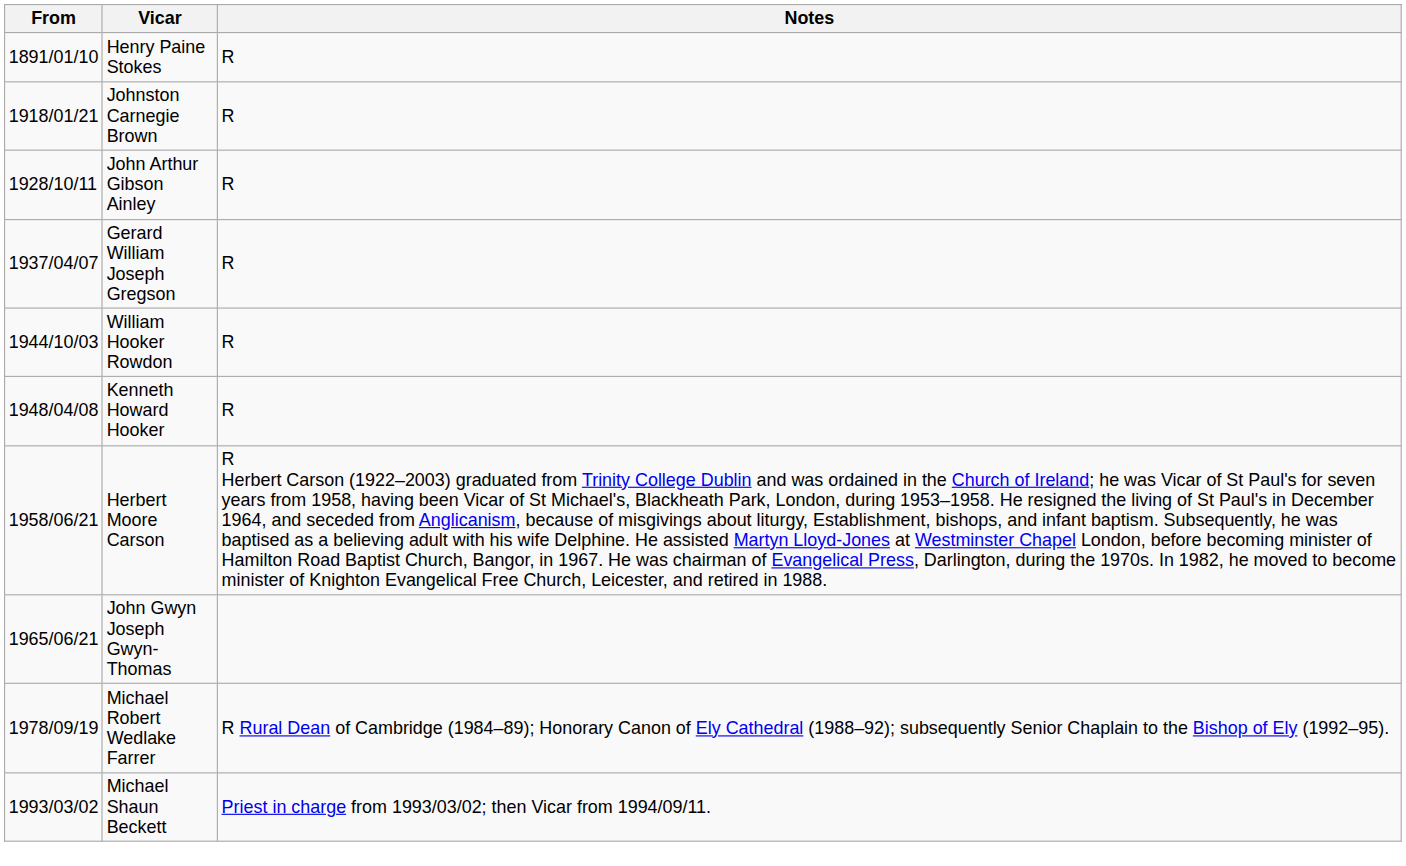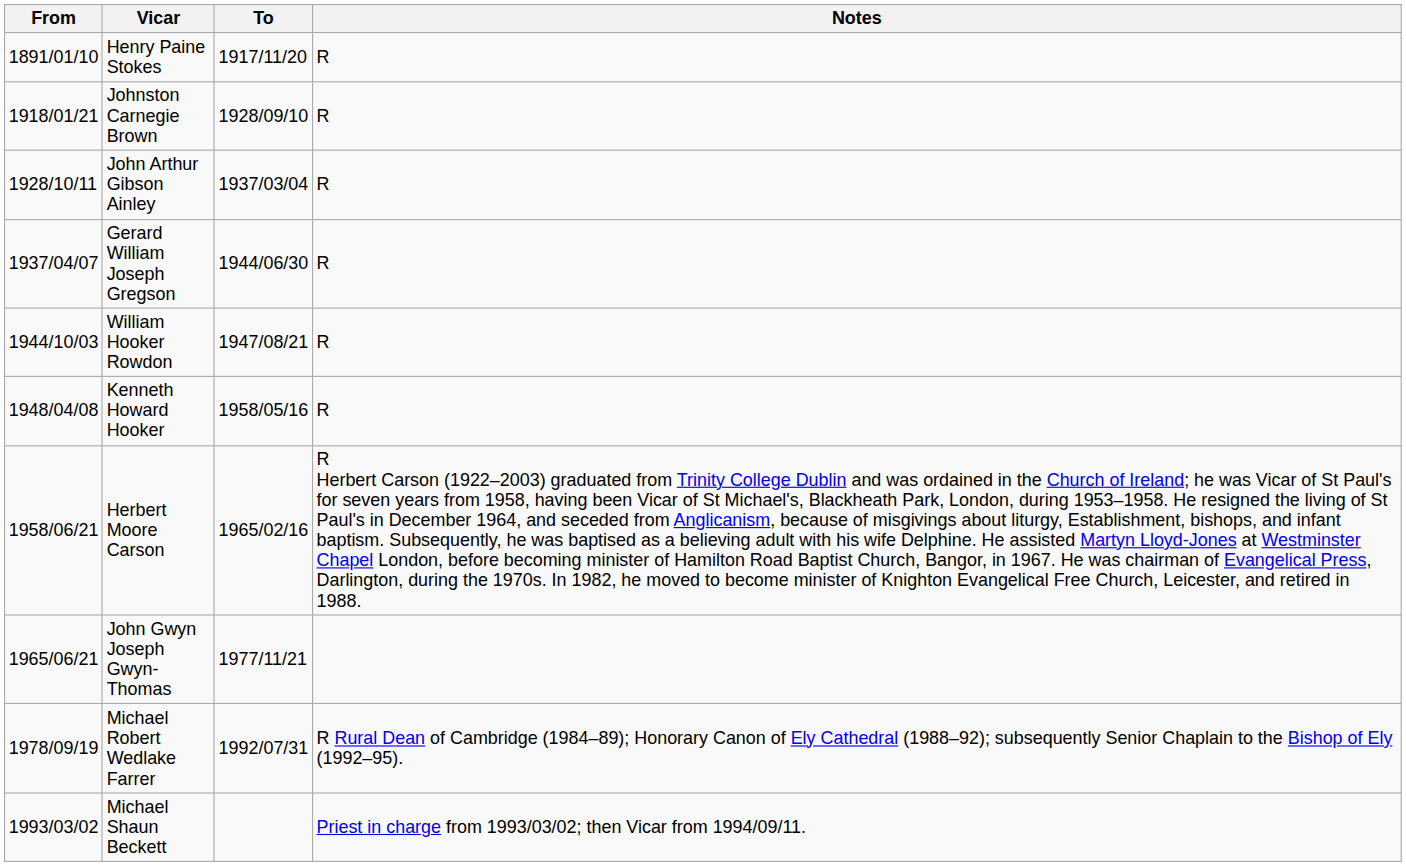+ column: To | 1917/11/20 | 1928/09/10 | 1937/03/04 | 1944/06/30 | 1947/08/21 | 1958/05/16 | 1965/02/16 | 1977/11/21 | 1992/07/31
